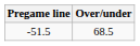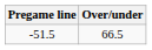-51.5 | Over/under: 68.5 -> 66.5
